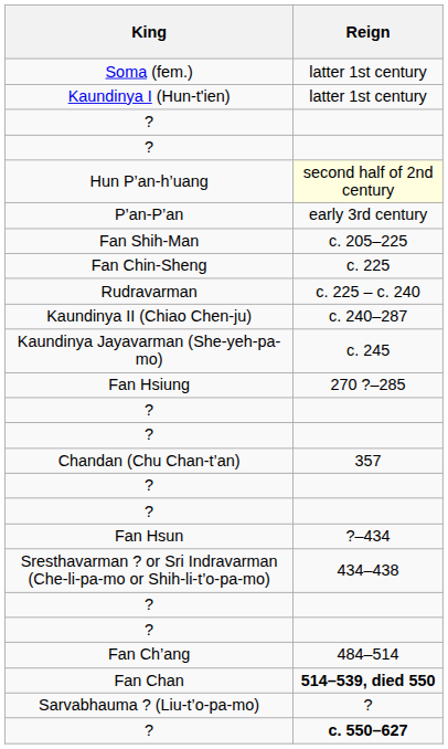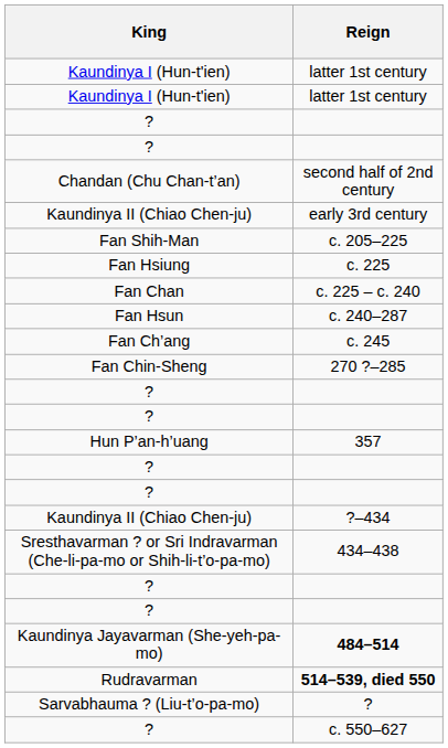row 2 | King: Soma (fem.) -> Kaundinya I (Hun-t'ien)
row 6 | King: Hun P’an-h’uang -> Chandan (Chu Chan-t’an)
row 6 | Reign: lightyellow background -> no background
row 7 | King: P’an-P’an -> Kaundinya II (Chiao Chen-ju)
row 9 | King: Fan Chin-Sheng -> Fan Hsiung
row 10 | King: Rudravarman -> Fan Chan
row 11 | King: Kaundinya II (Chiao Chen-ju) -> Fan Hsun
row 12 | King: Kaundinya Jayavarman (She-yeh-pa-mo) -> Fan Ch’ang
row 13 | King: Fan Hsiung -> Fan Chin-Sheng
row 16 | King: Chandan (Chu Chan-t’an) -> Hun P’an-h’uang
row 19 | King: Fan Hsun -> Kaundinya II (Chiao Chen-ju)
row 23 | King: Fan Ch’ang -> Kaundinya Jayavarman (She-yeh-pa-mo)
row 23 | Reign: normal -> bold
row 24 | King: Fan Chan -> Rudravarman
row 26 | Reign: bold -> normal
